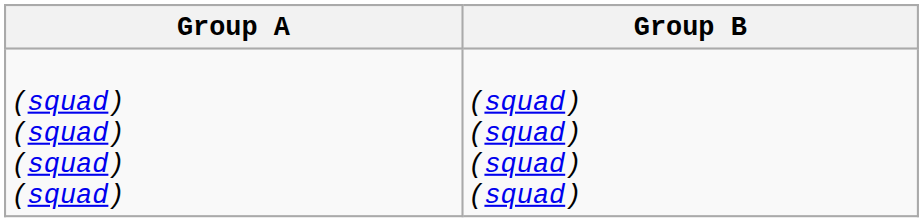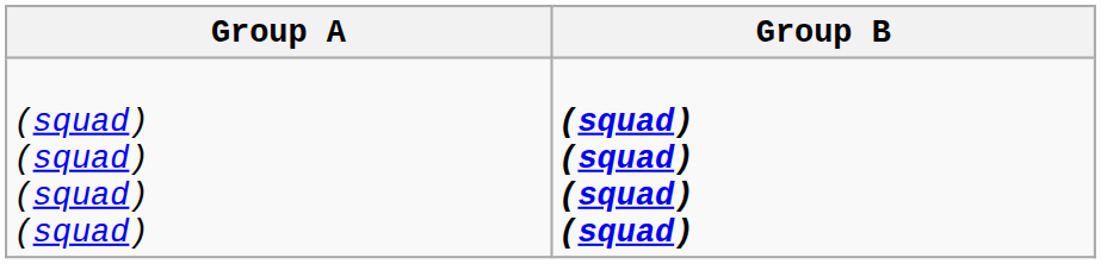row 2 | Group B: normal -> bold
